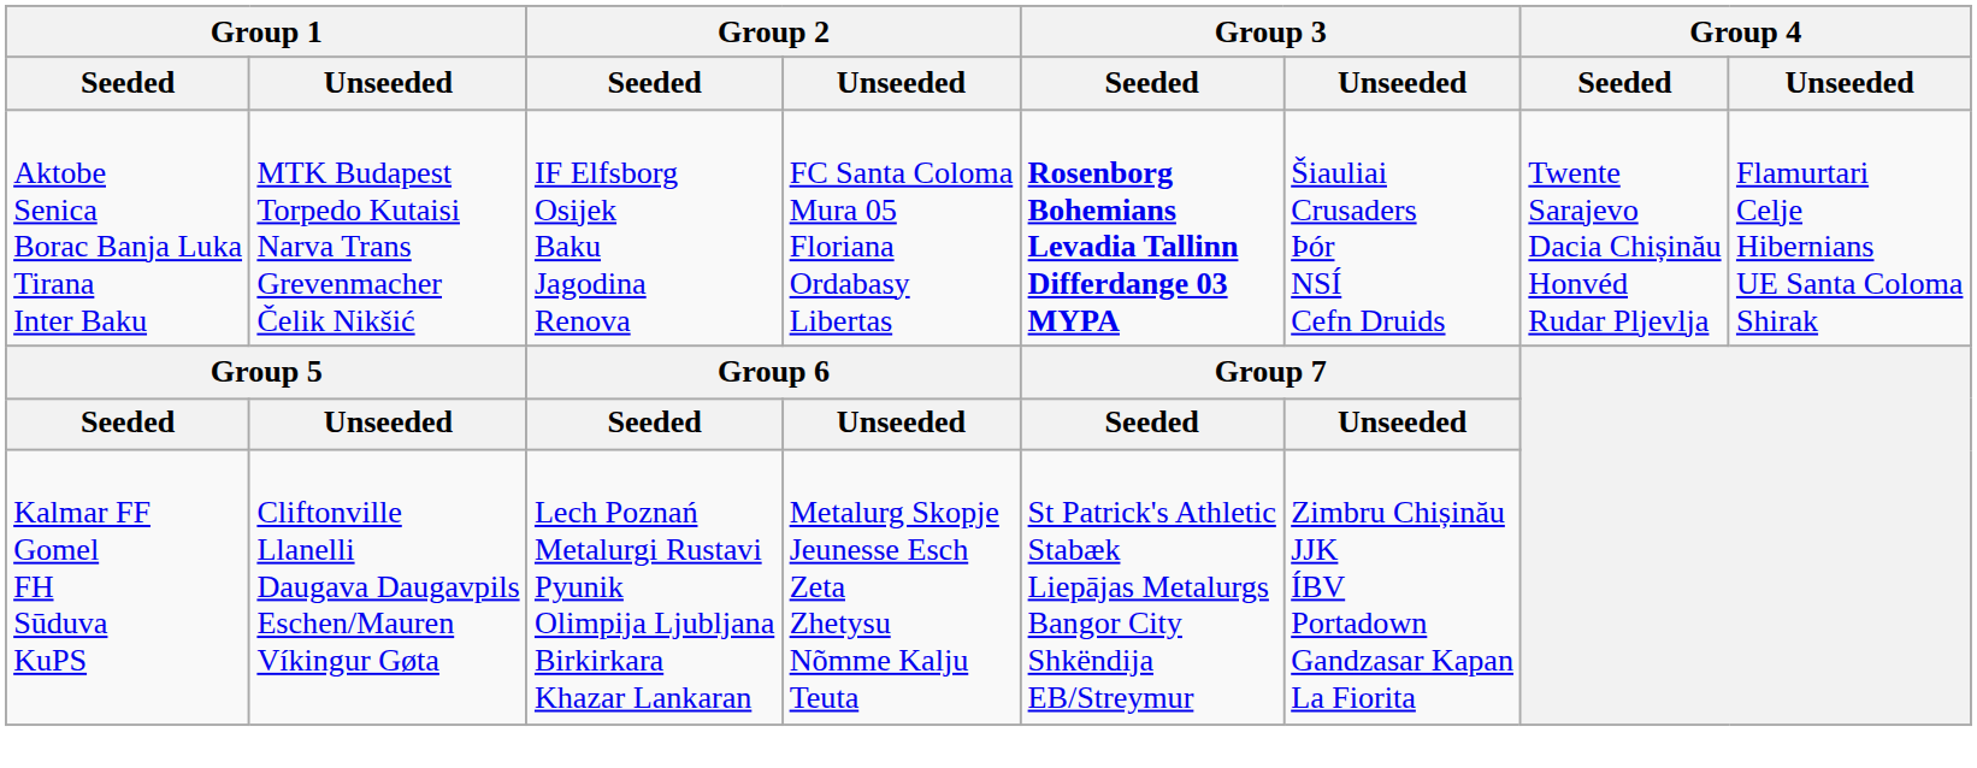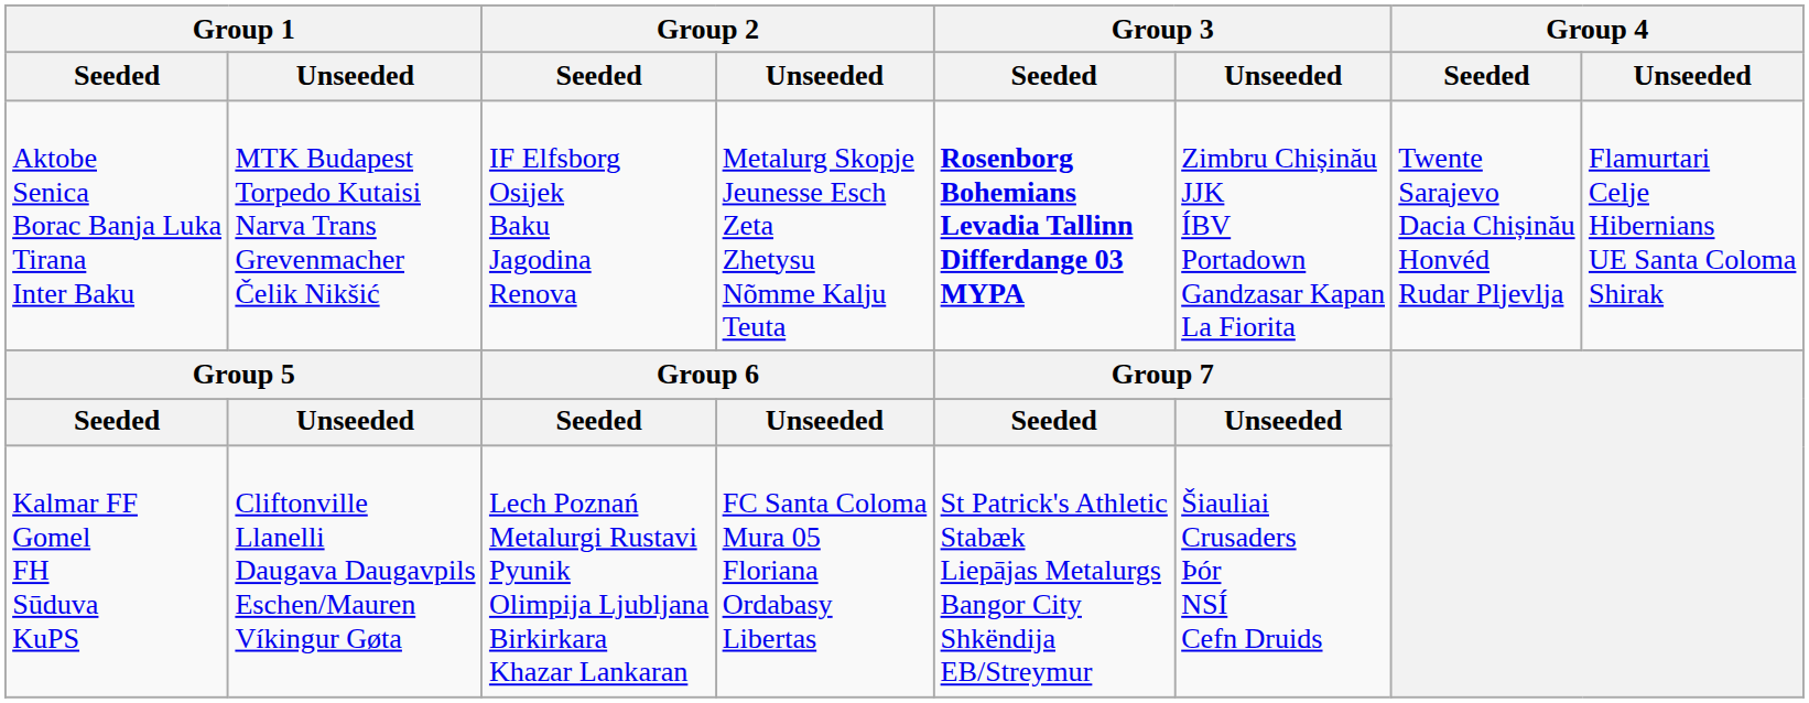Aktobe Senica Borac Banja Luka Tirana Inter Baku | Group 2 / Unseeded: FC Santa Coloma Mura 05 Floriana Ordabasy Libertas -> Metalurg Skopje Jeunesse Esch Zeta Zhetysu Nõmme Kalju Teuta
Aktobe Senica Borac Banja Luka Tirana Inter Baku | Group 3 / Unseeded: Šiauliai Crusaders Þór NSÍ Cefn Druids -> Zimbru Chișinău JJK ÍBV Portadown Gandzasar Kapan La Fiorita
Kalmar FF Gomel FH Sūduva KuPS | Group 2 / Unseeded: Metalurg Skopje Jeunesse Esch Zeta Zhetysu Nõmme Kalju Teuta -> FC Santa Coloma Mura 05 Floriana Ordabasy Libertas
Kalmar FF Gomel FH Sūduva KuPS | Group 3 / Unseeded: Zimbru Chișinău JJK ÍBV Portadown Gandzasar Kapan La Fiorita -> Šiauliai Crusaders Þór NSÍ Cefn Druids
